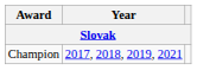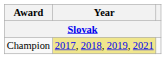Champion | Year: no background -> khaki background
